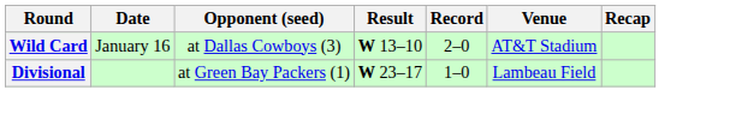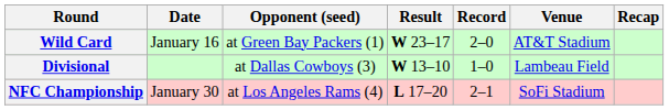Wild Card | Opponent (seed): at Dallas Cowboys (3) -> at Green Bay Packers (1)
Wild Card | Result: W 13–10 -> W 23–17
Divisional | Opponent (seed): at Green Bay Packers (1) -> at Dallas Cowboys (3)
Divisional | Result: W 23–17 -> W 13–10
+ row: NFC Championship | January 30 | at Los Angeles Rams (4) | L 17–20 | 2–1 | SoFi Stadium
